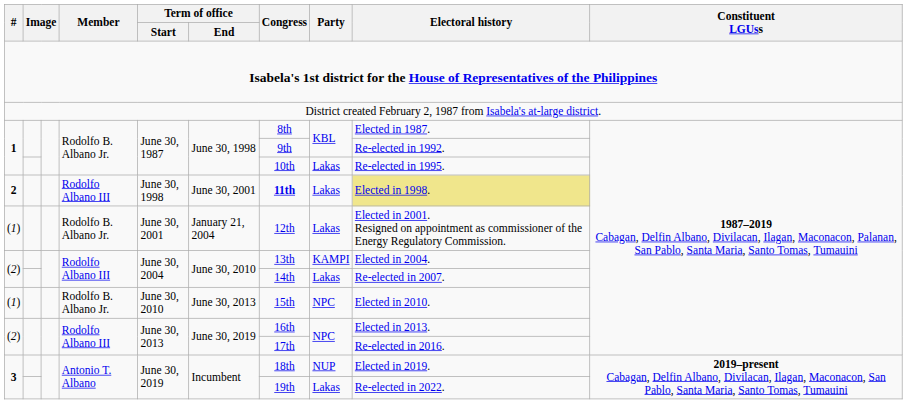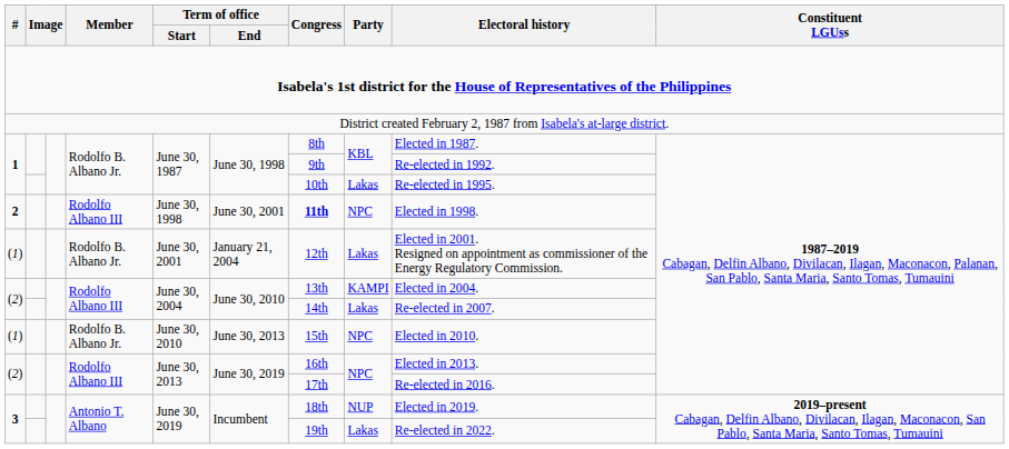2 | Party: Lakas -> NPC
2 | Electoral history: khaki background -> no background
